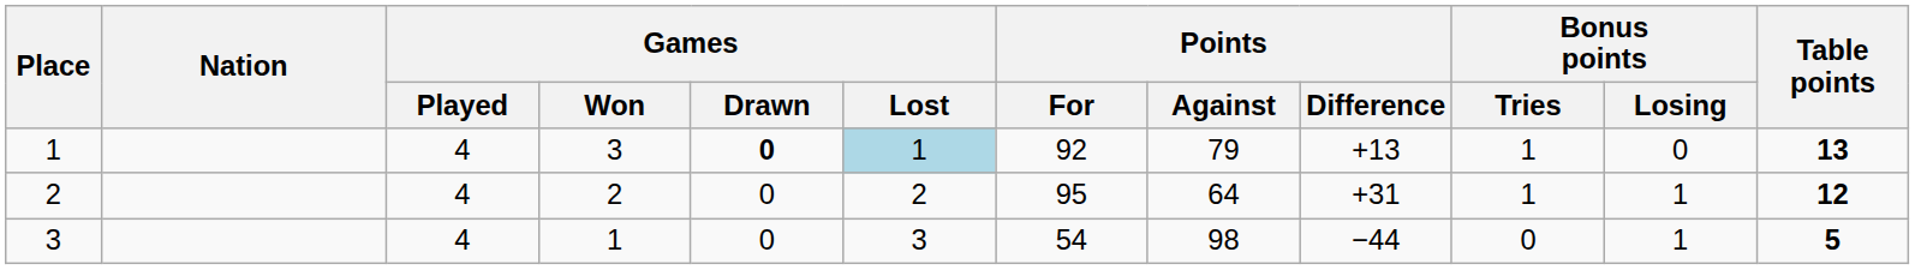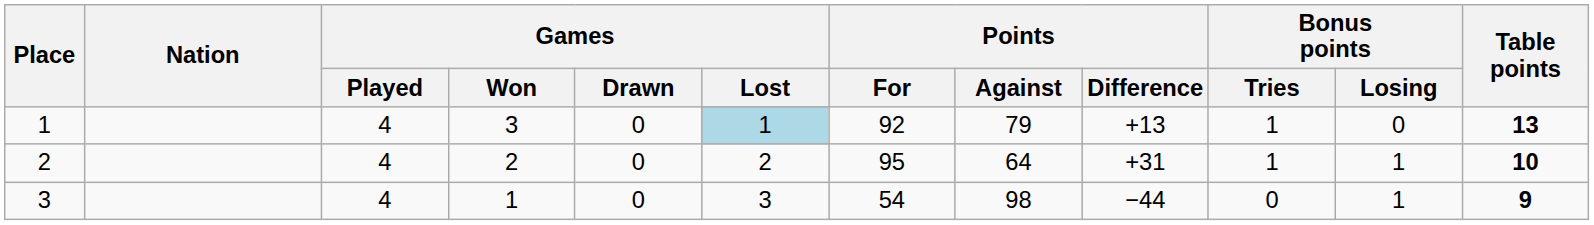row 3 | Games / Drawn: bold -> normal
row 4 | Table points: 12 -> 10
row 5 | Table points: 5 -> 9
